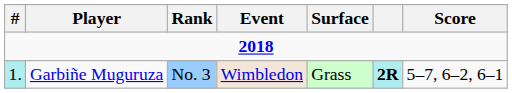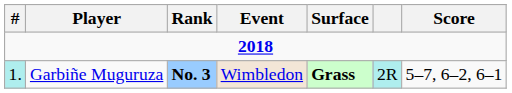Garbiñe Muguruza | Rank: normal -> bold
Garbiñe Muguruza | Surface: normal -> bold
Garbiñe Muguruza | column 6: bold -> normal
